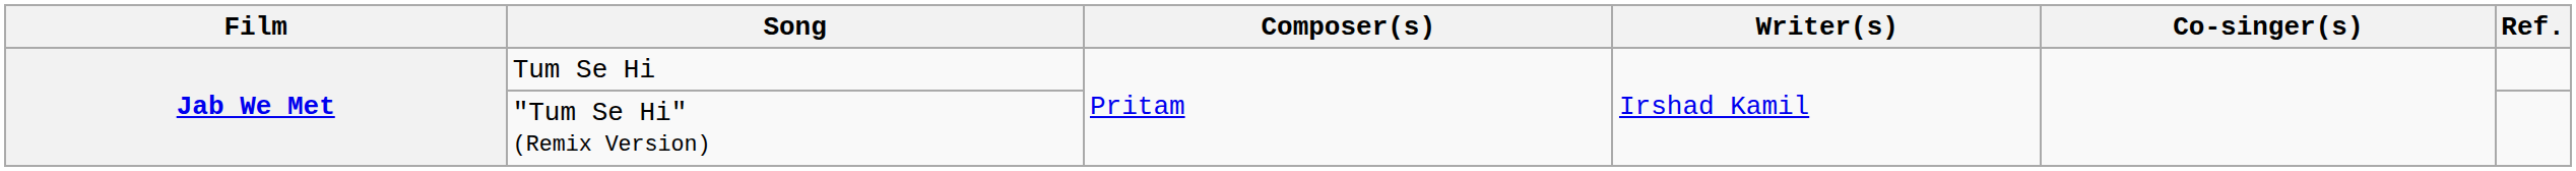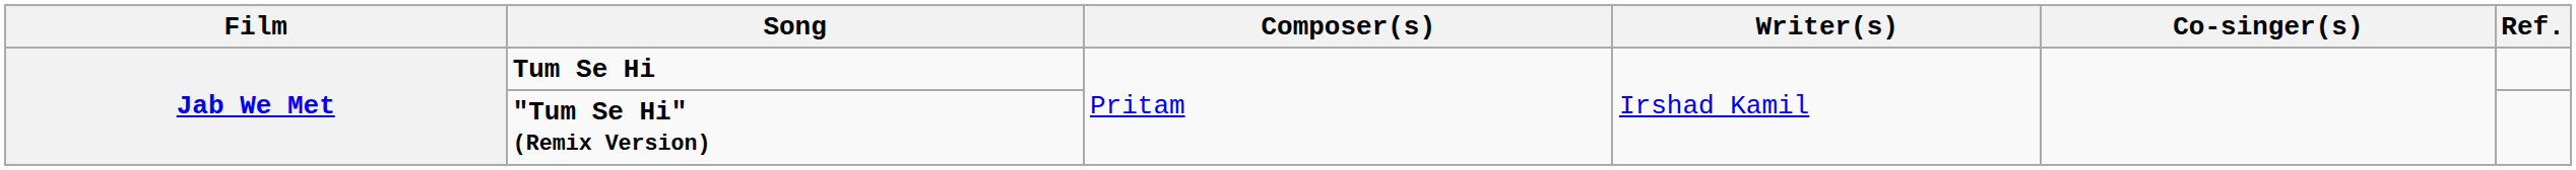Tum Se Hi | Song: normal -> bold
"Tum Se Hi" (Remix Version) | Song: normal -> bold
